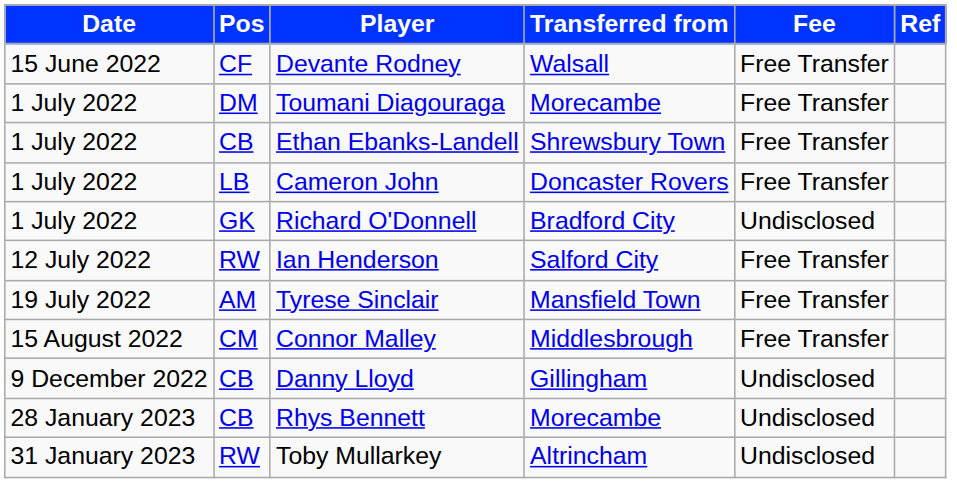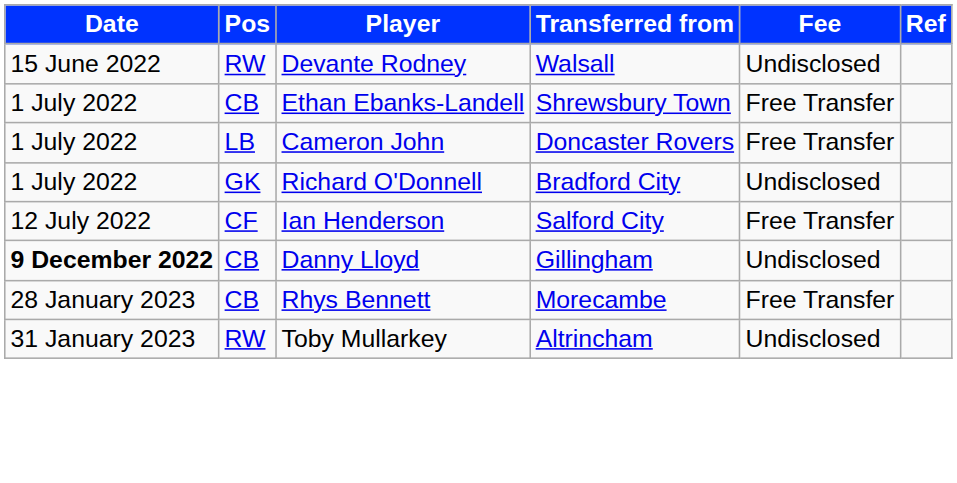Devante Rodney | Pos: CF -> RW
Devante Rodney | Fee: Free Transfer -> Undisclosed
- row: 1 July 2022 | DM | Toumani Diagouraga | Morecambe | Free Transfer
Ian Henderson | Pos: RW -> CF
- row: 19 July 2022 | AM | Tyrese Sinclair | Mansfield Town | Free Transfer
- row: 15 August 2022 | CM | Connor Malley | Middlesbrough | Free Transfer
Danny Lloyd | Date: normal -> bold
Rhys Bennett | Fee: Undisclosed -> Free Transfer
